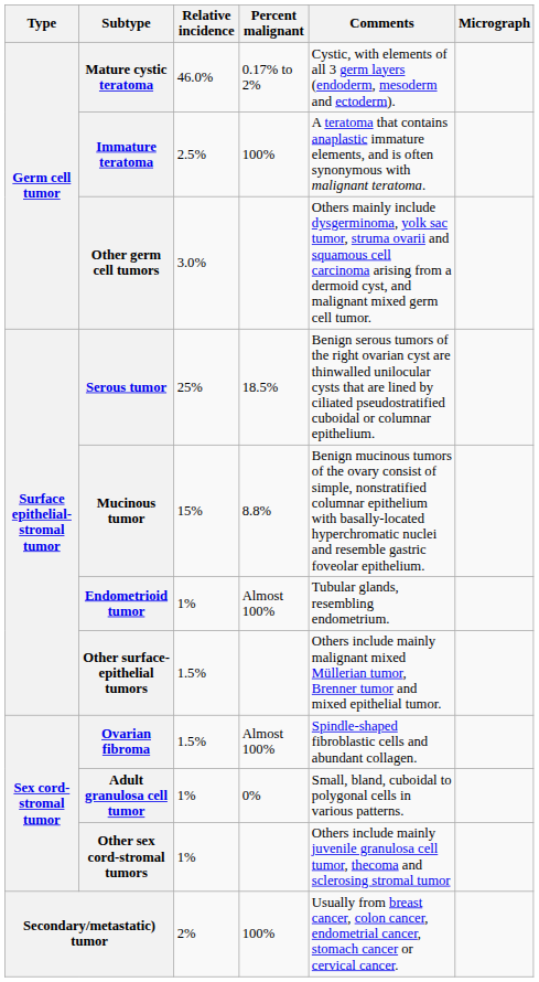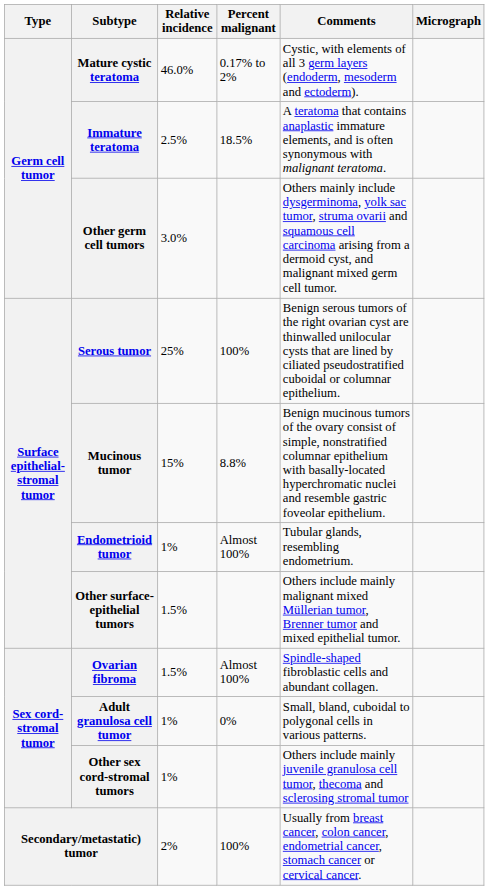Immature teratoma | Percent malignant: 100% -> 18.5%
Serous tumor | Percent malignant: 18.5% -> 100%
